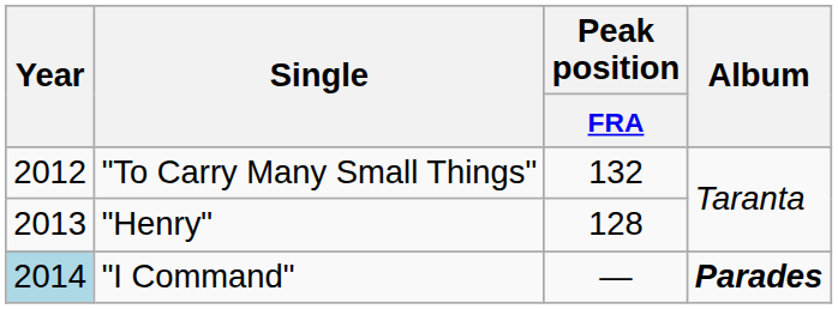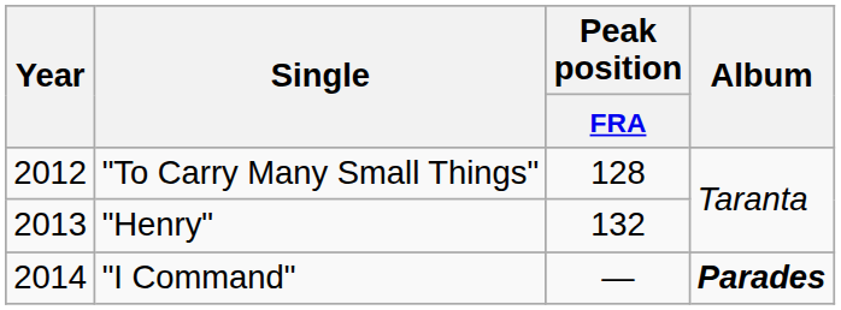"To Carry Many Small Things" | Peak position / FRA: 132 -> 128
"Henry" | Peak position / FRA: 128 -> 132
"I Command" | Year: lightblue background -> no background
